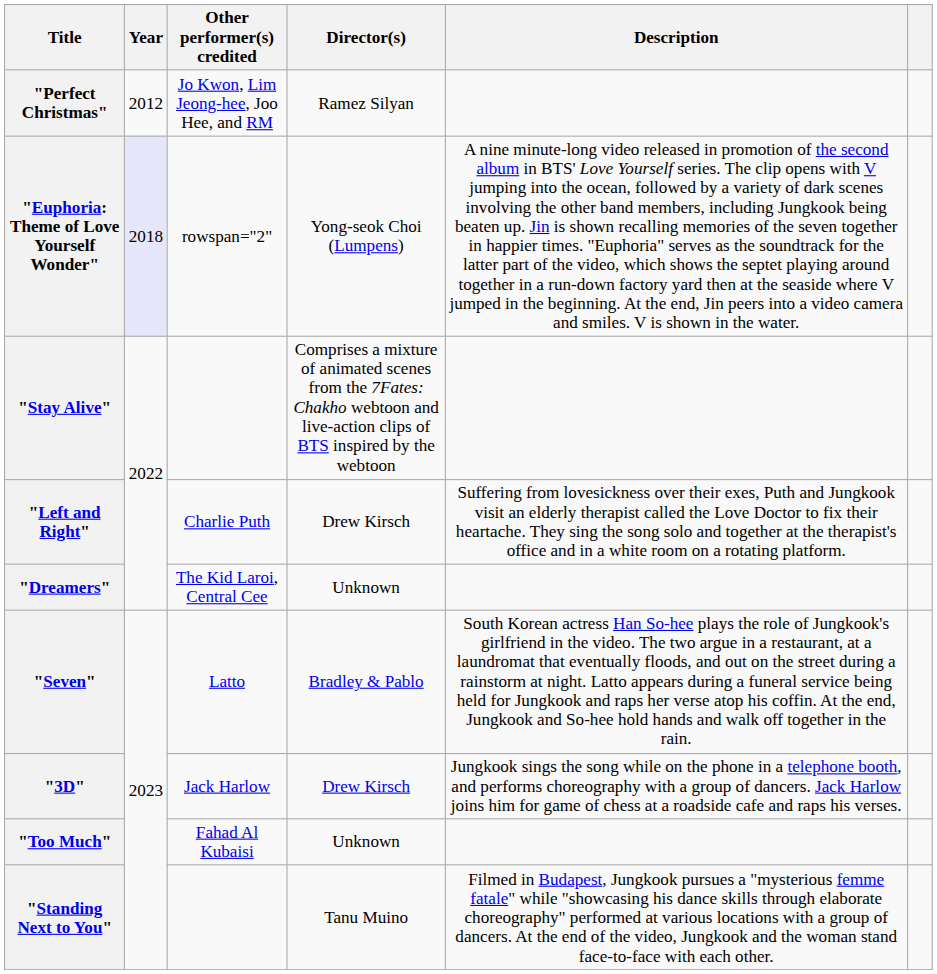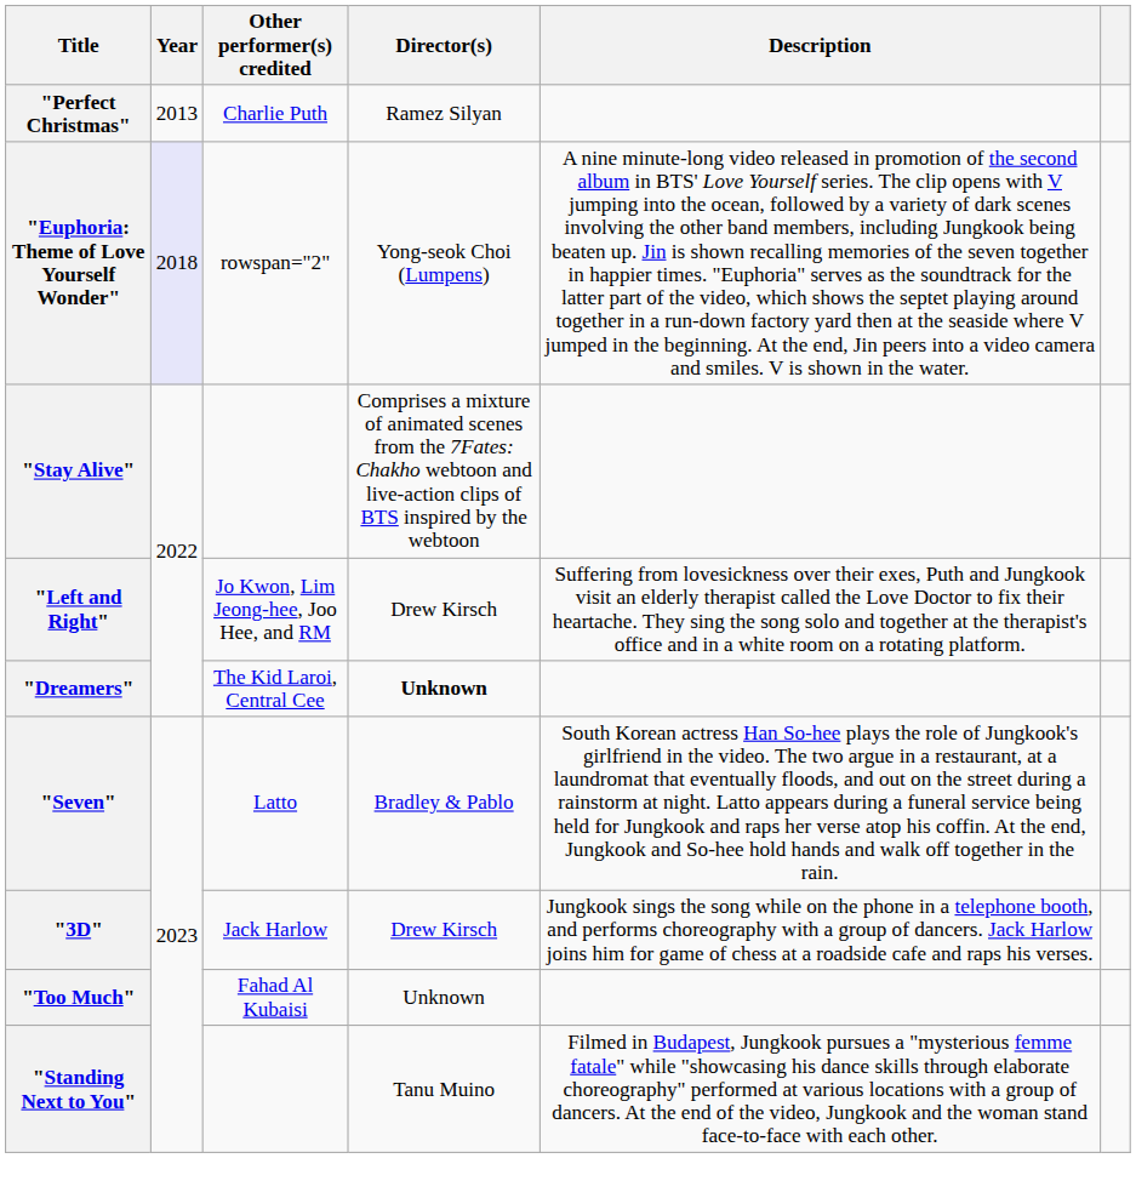"Perfect Christmas" | Year: 2012 -> 2013
"Perfect Christmas" | Other performer(s) credited: Jo Kwon, Lim Jeong-hee, Joo Hee, and RM -> Charlie Puth
"Left and Right" | Other performer(s) credited: Charlie Puth -> Jo Kwon, Lim Jeong-hee, Joo Hee, and RM
"Dreamers" | Director(s): normal -> bold
